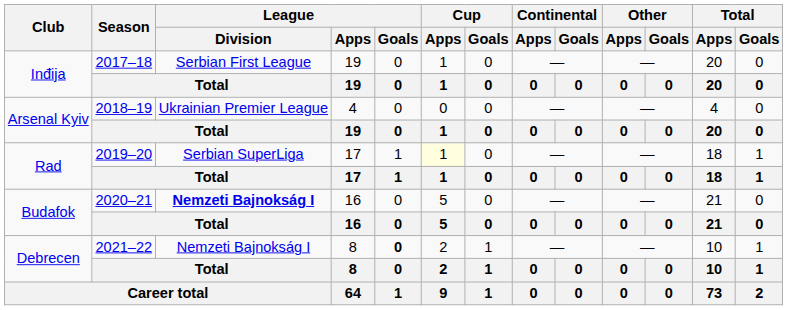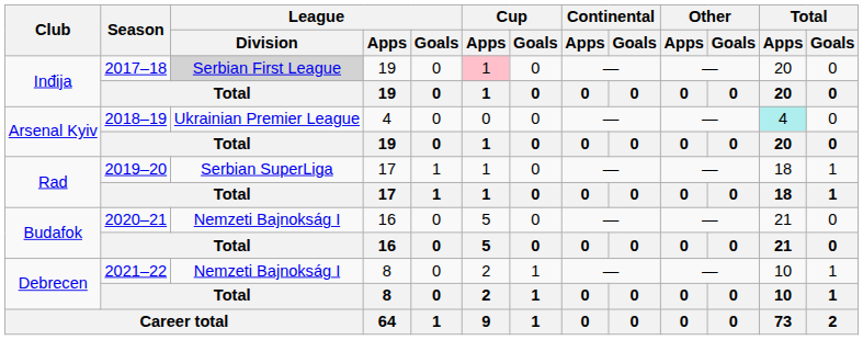Inđija / 2017–18 | League / Division: no background -> lightgrey background
Inđija / 2017–18 | Cup / Apps: no background -> pink background
Arsenal Kyiv / 2018–19 | Total / Apps: no background -> paleturquoise background
Rad / 2019–20 | Cup / Apps: lightyellow background -> no background
Budafok / 2020–21 | League / Division: bold -> normal
Debrecen / 2021–22 | League / Goals: bold -> normal
